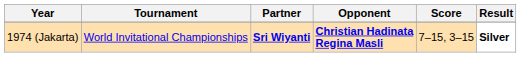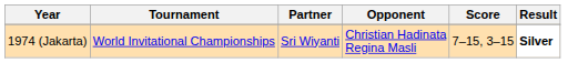1974 (Jakarta) | Partner: bold -> normal
1974 (Jakarta) | Opponent: bold -> normal
